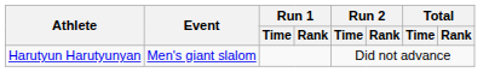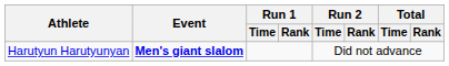Harutyun Harutyunyan | Event: normal -> bold
